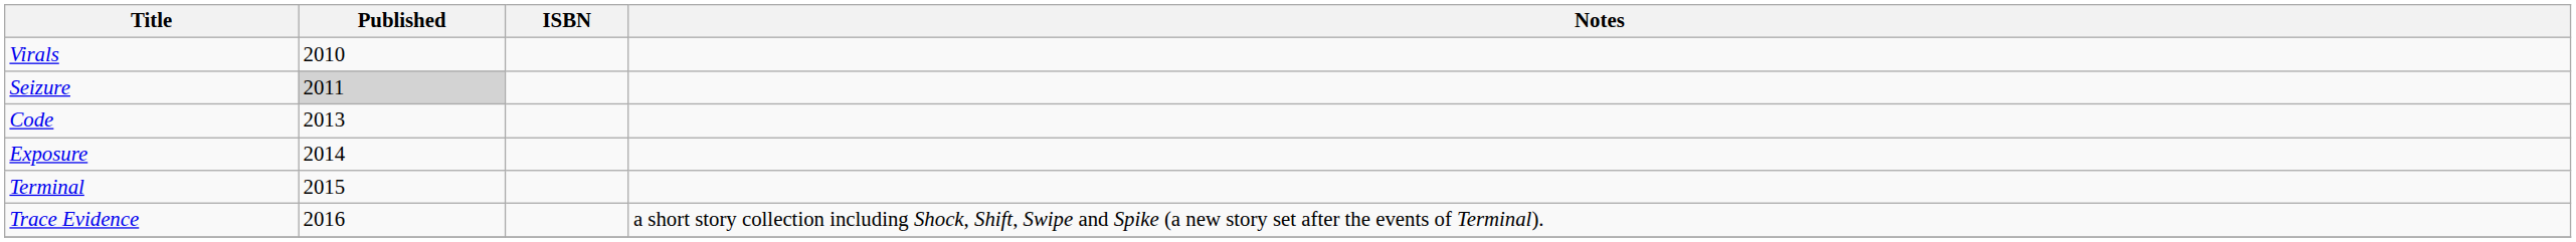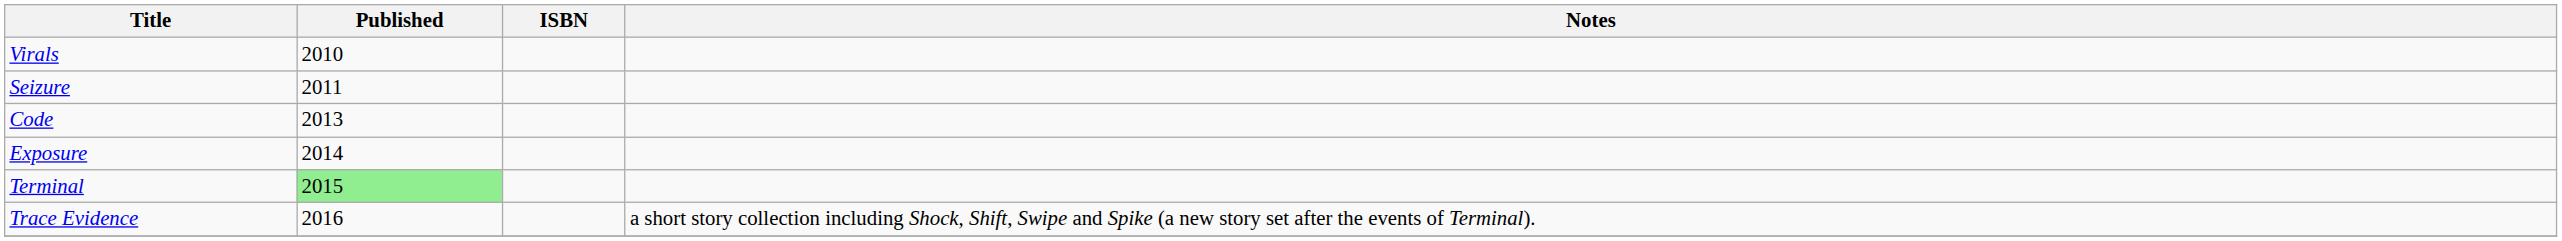Seizure | Published: lightgrey background -> no background
Terminal | Published: no background -> lightgreen background
